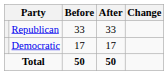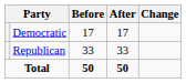rows swapped: Republican <-> Democratic
